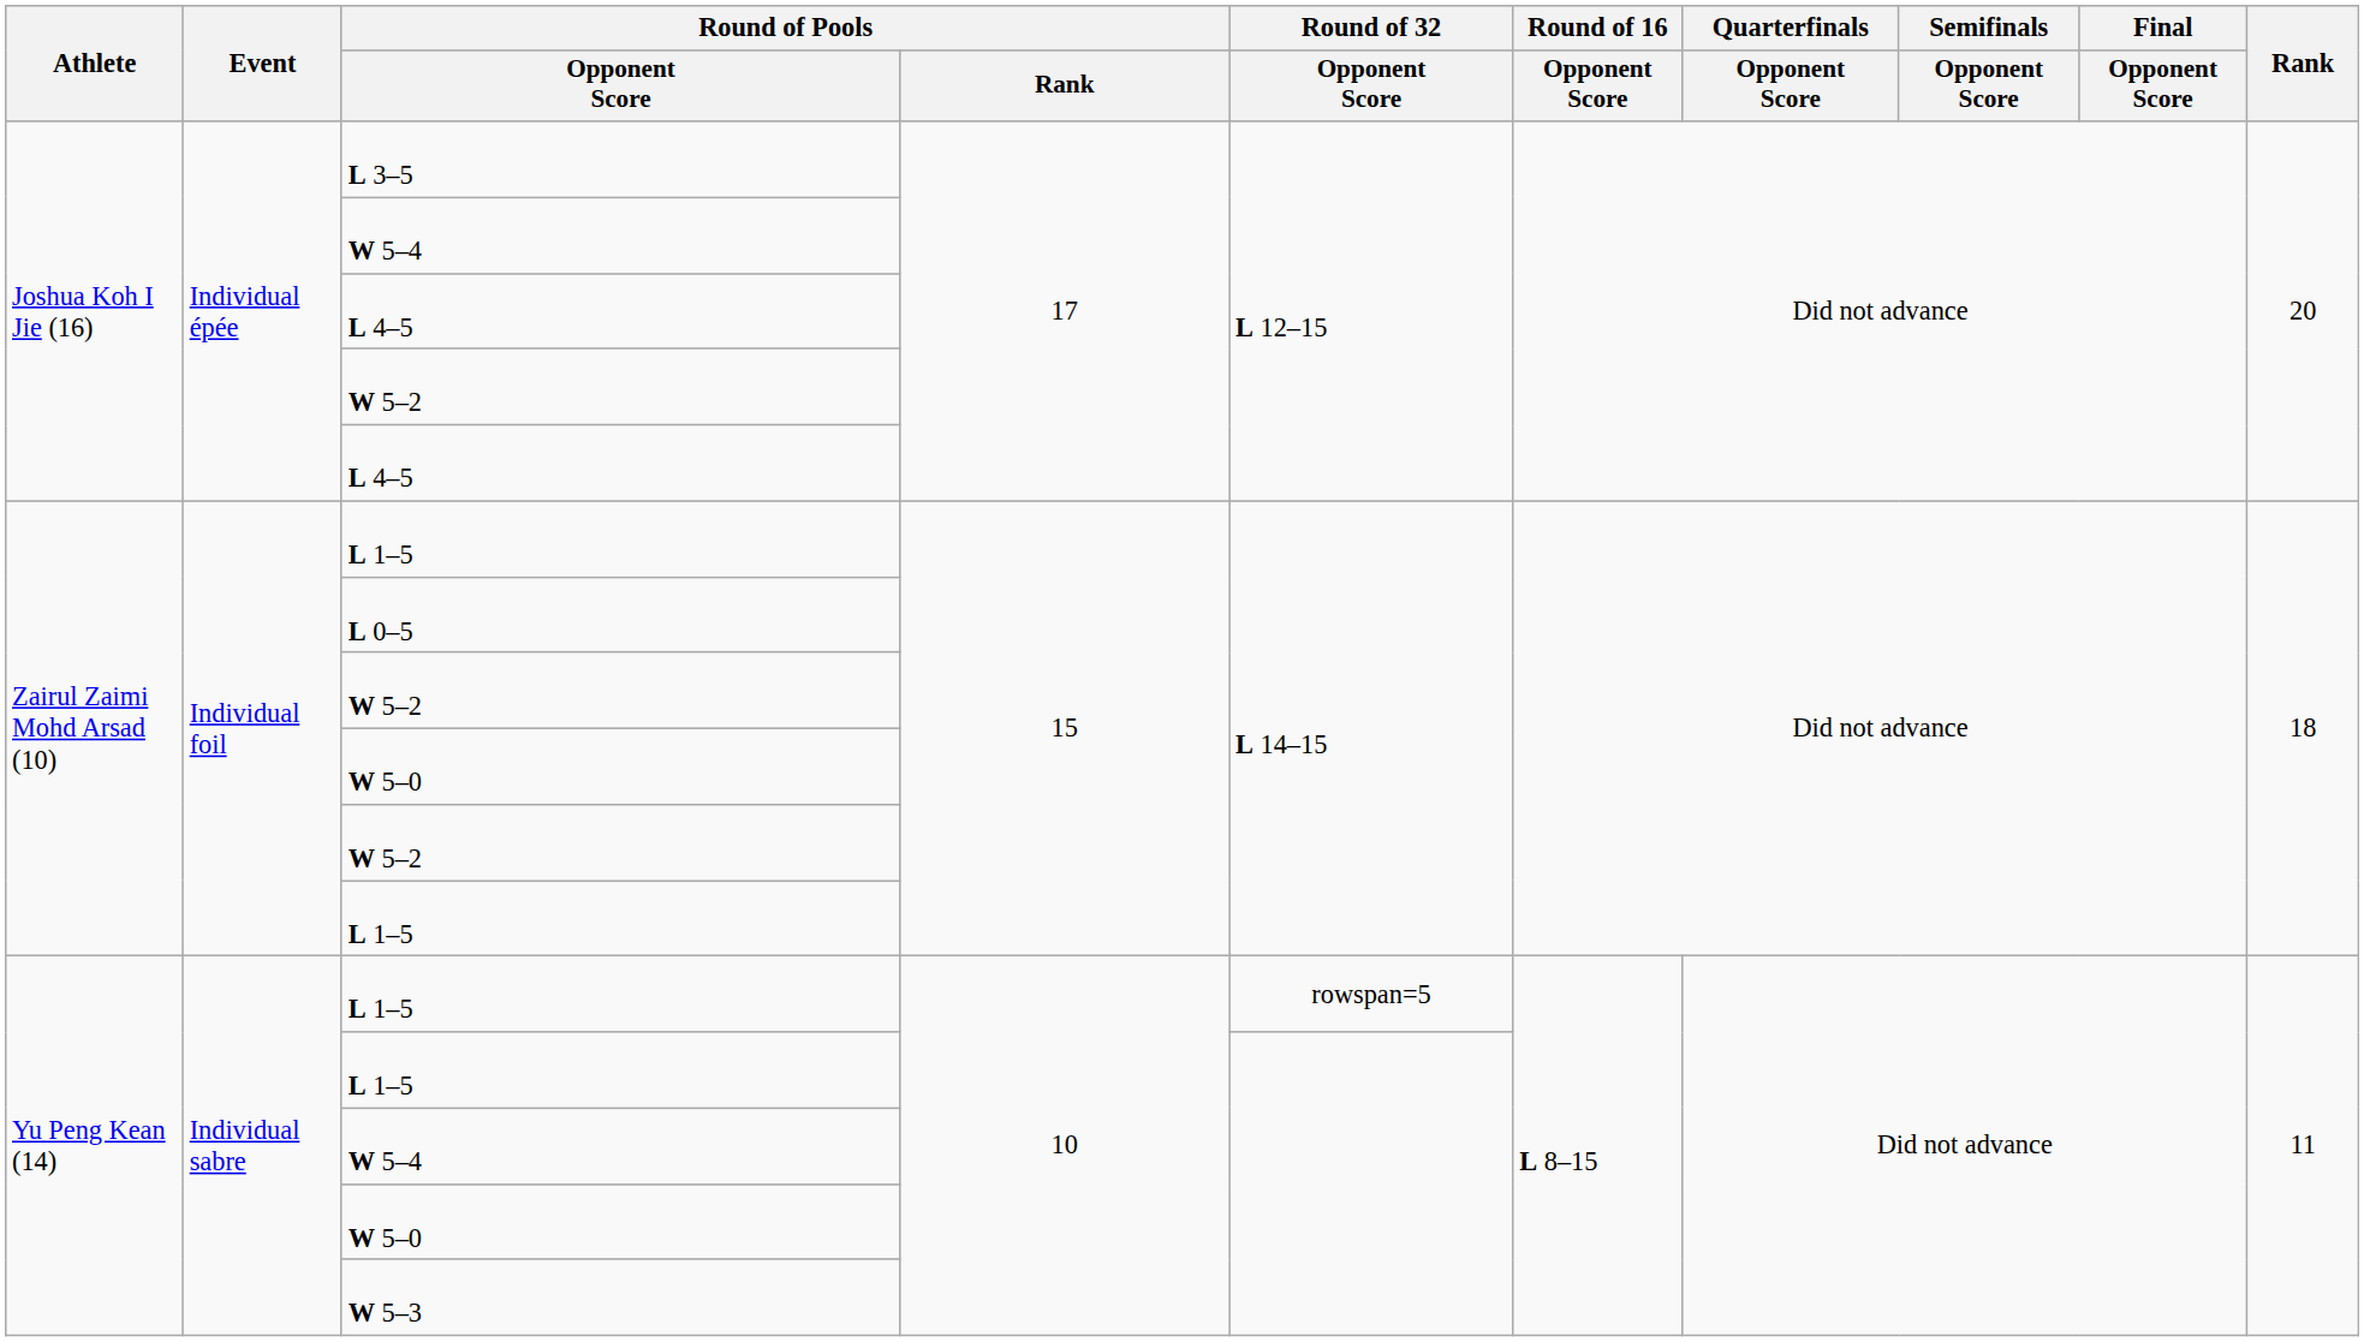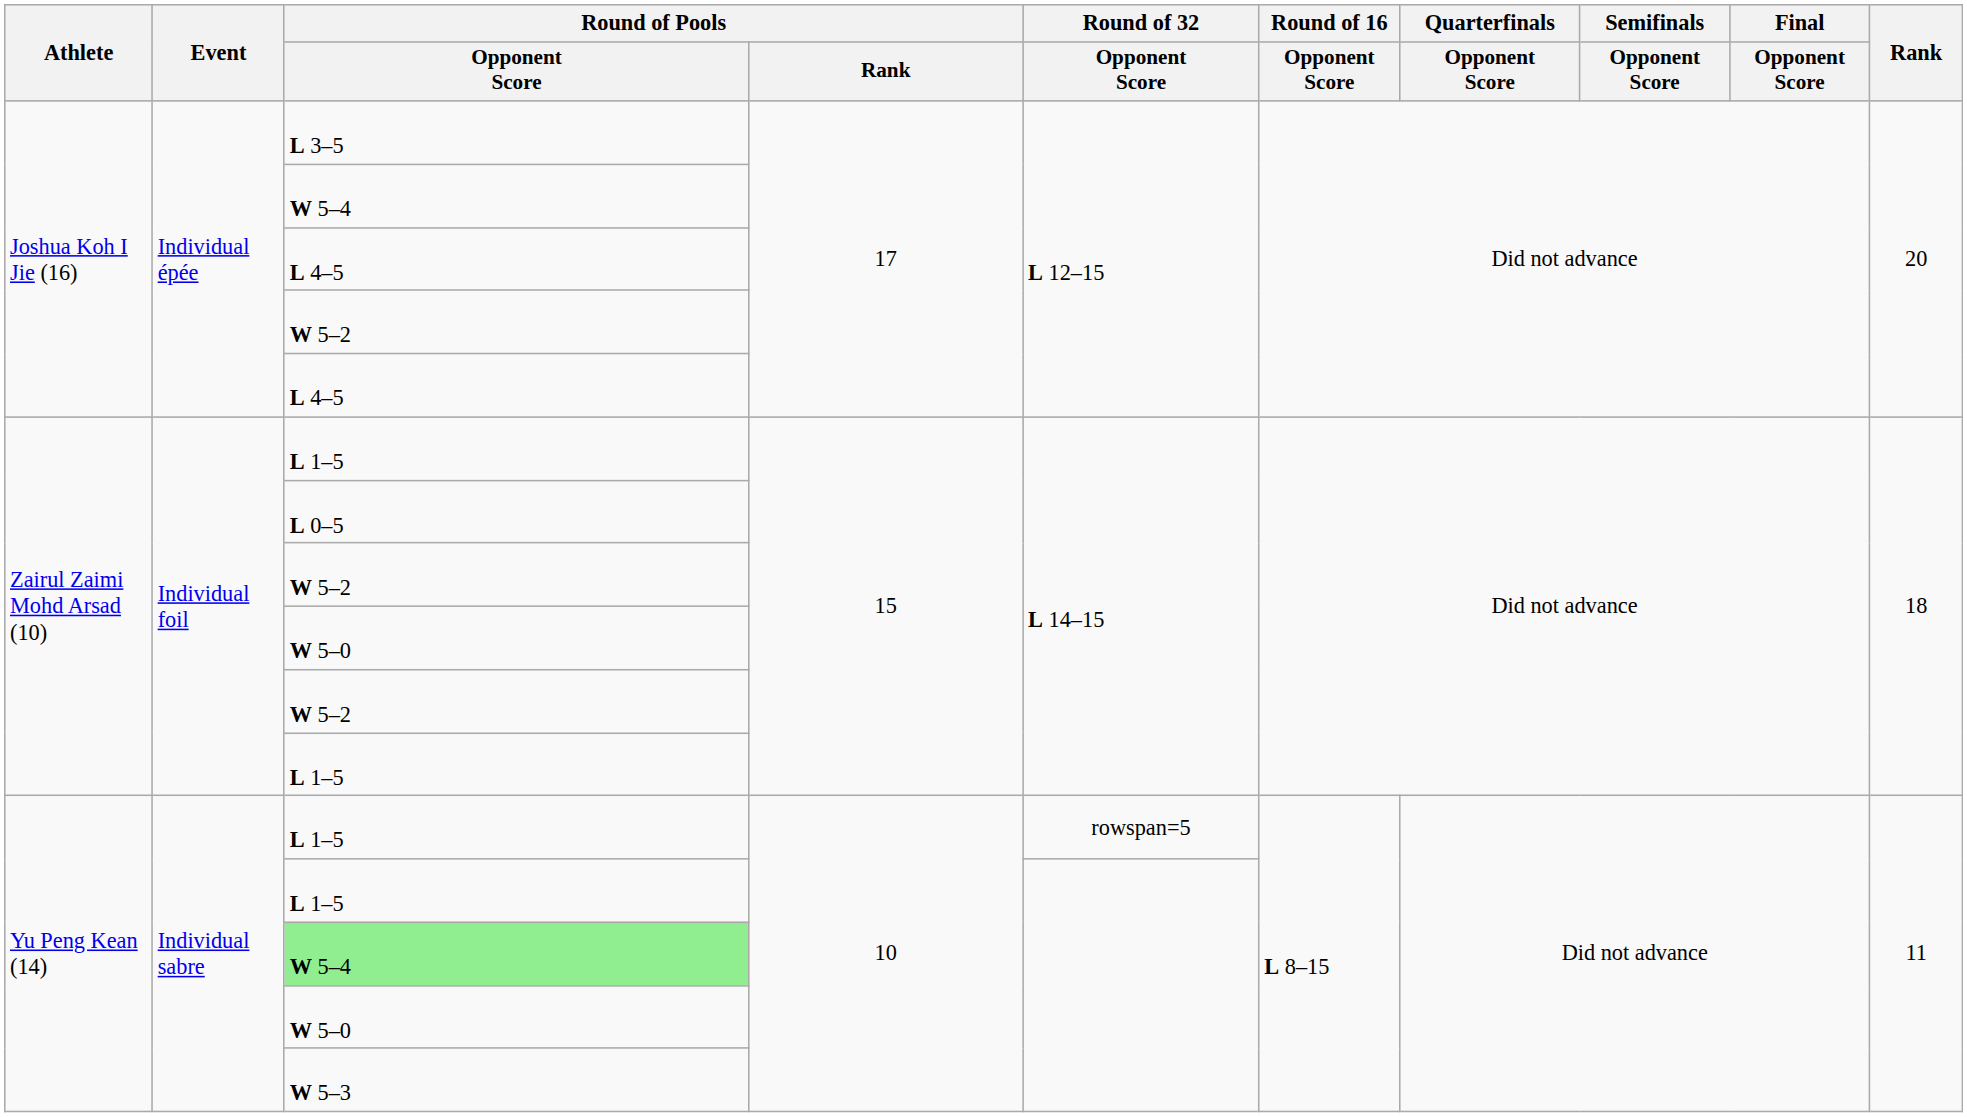Yu Peng Kean (14) / W 5–4 | Round of Pools / Opponent Score: no background -> lightgreen background
